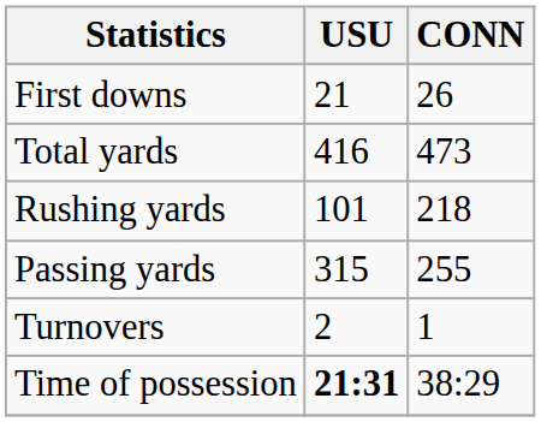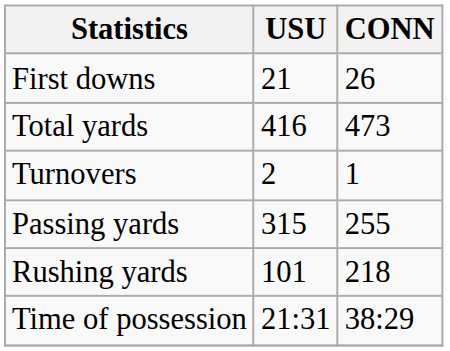rows swapped: Rushing yards <-> Turnovers
Time of possession | USU: bold -> normal
